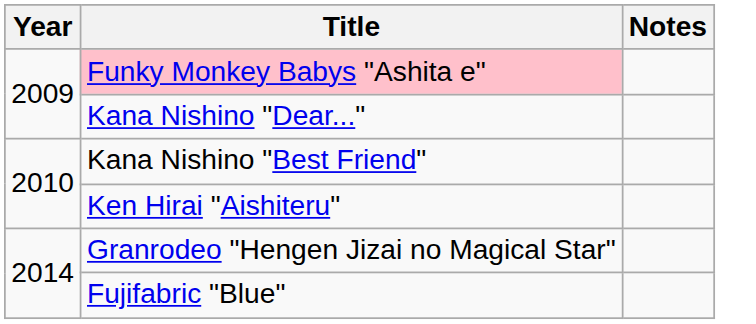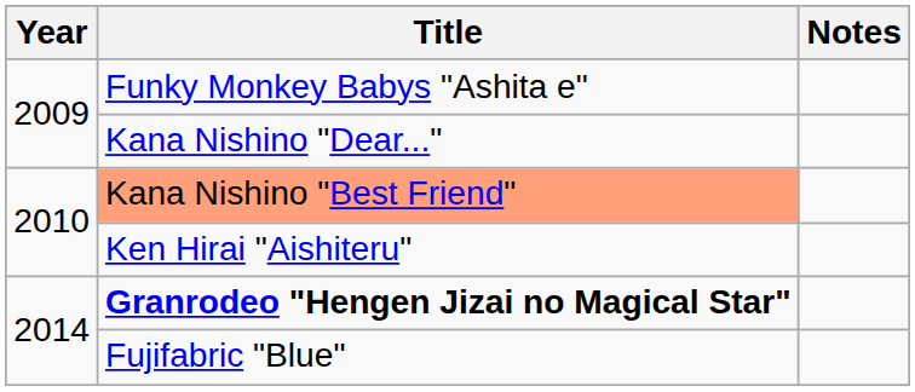Funky Monkey Babys "Ashita e" | Title: pink background -> no background
Kana Nishino "Best Friend" | Title: no background -> lightsalmon background
Granrodeo "Hengen Jizai no Magical Star" | Title: normal -> bold
